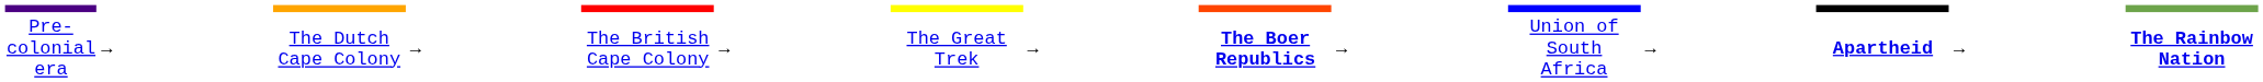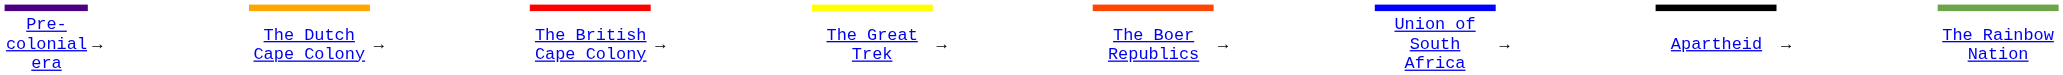Pre-colonial era | column 9: bold -> normal
Pre-colonial era | column 13: bold -> normal
Pre-colonial era | column 15: bold -> normal
